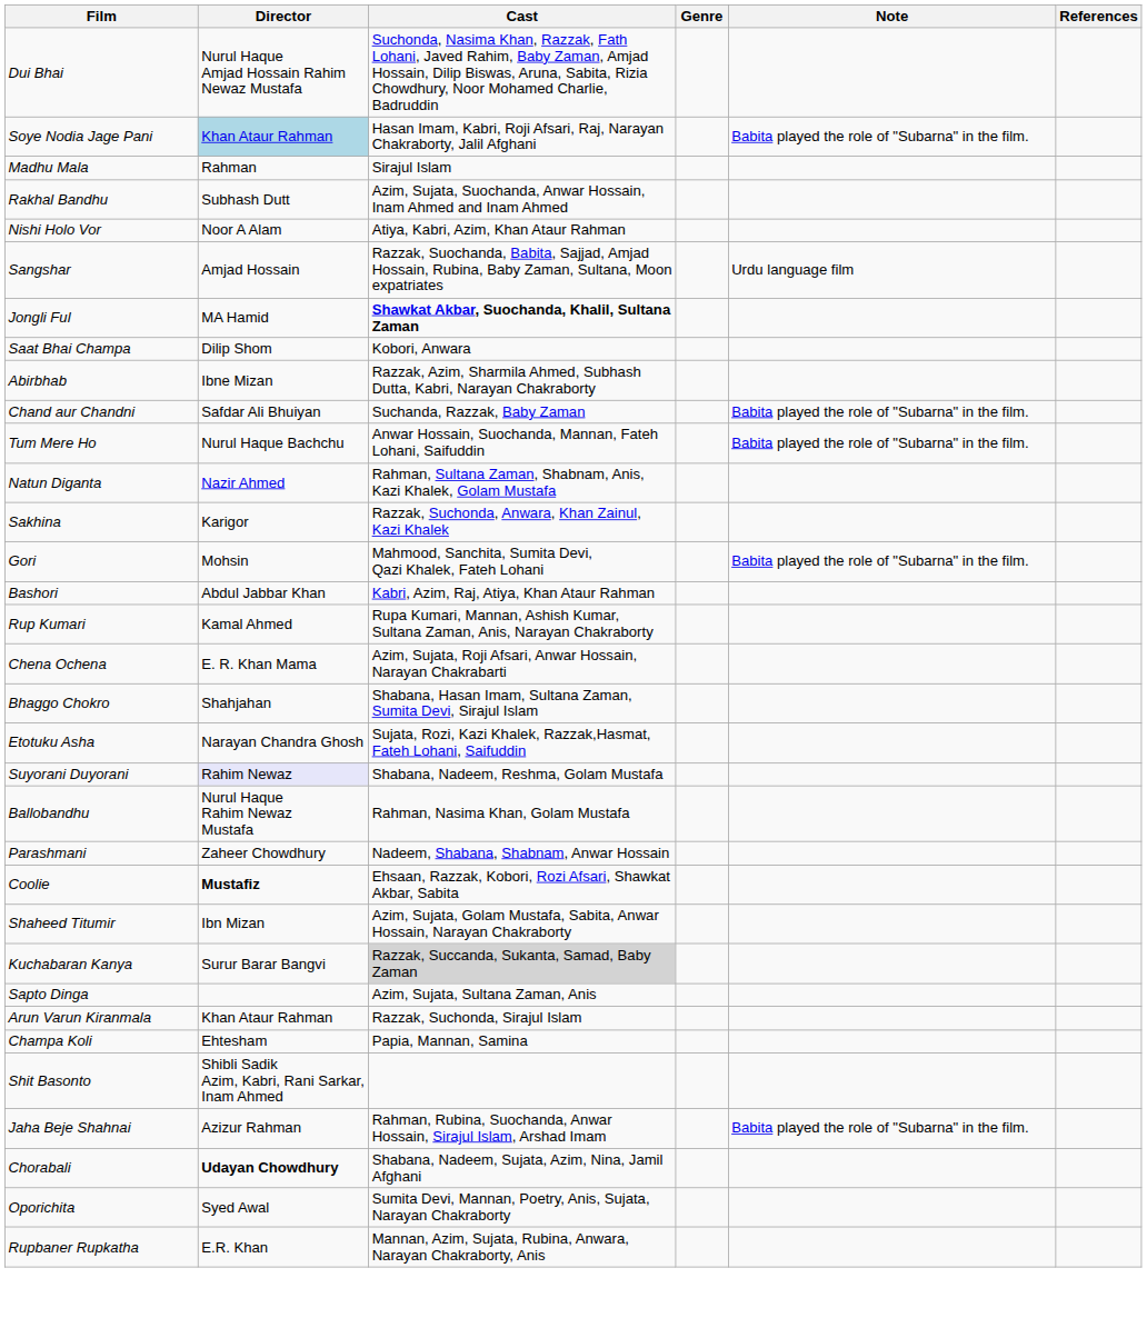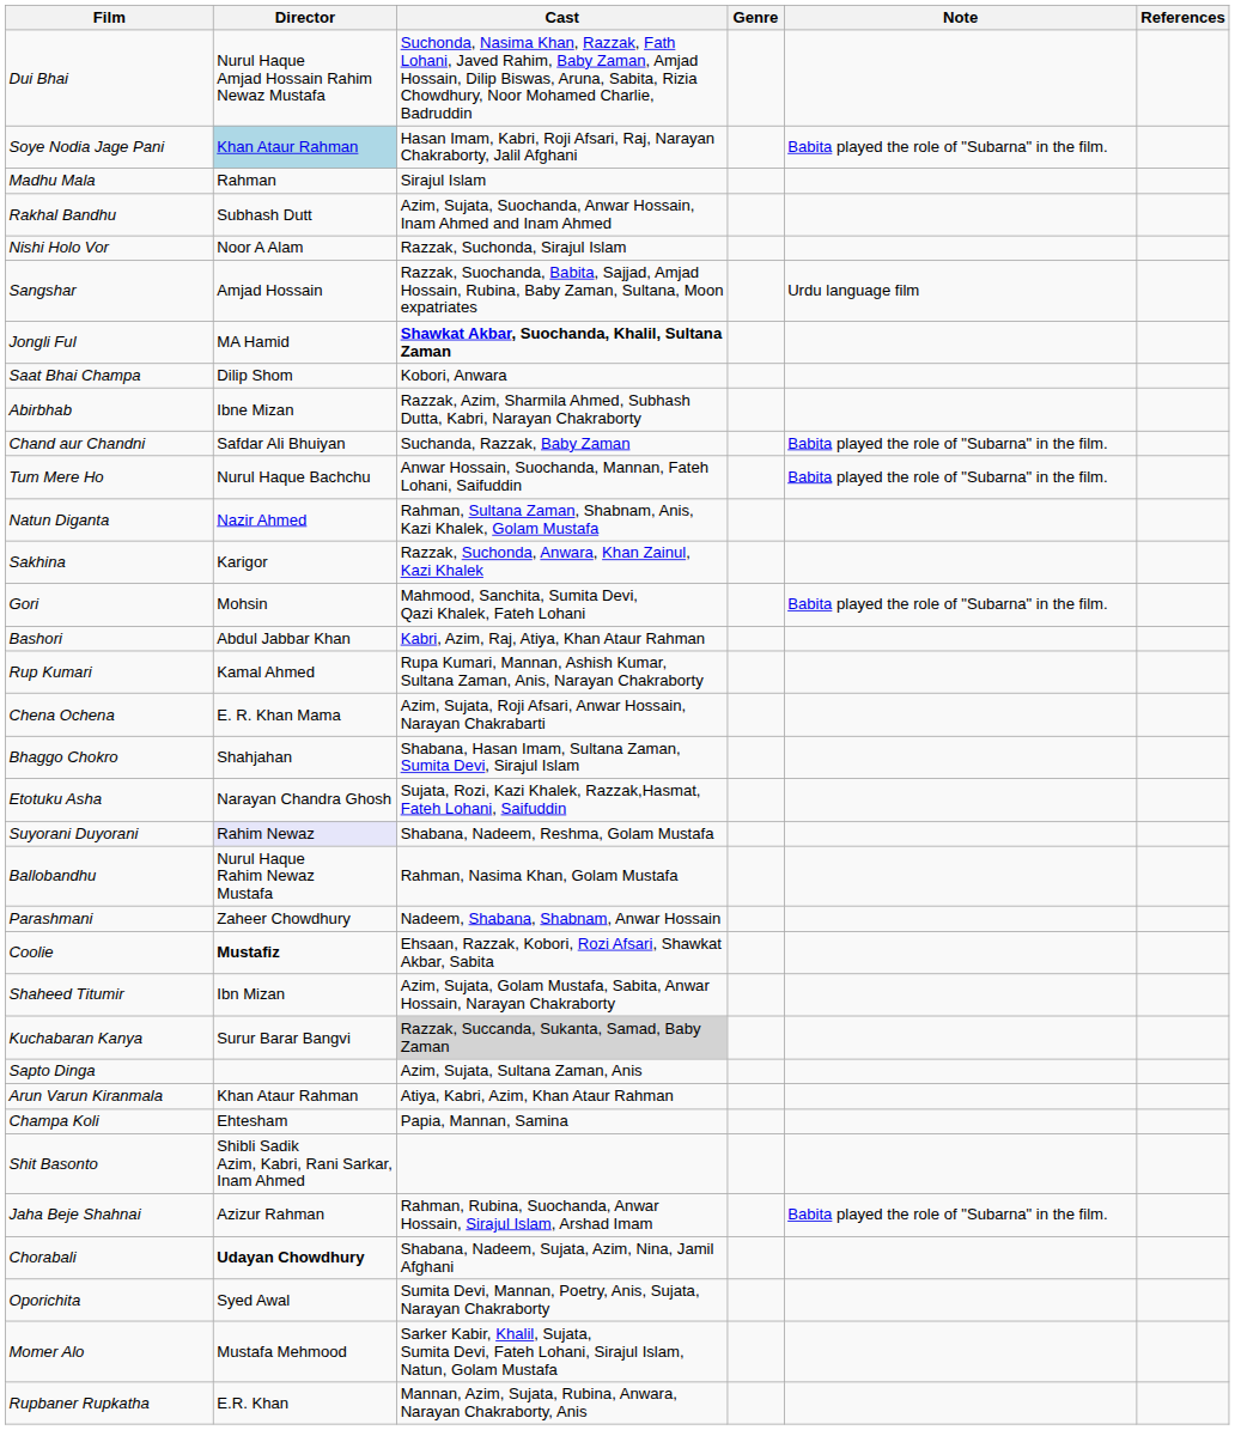Nishi Holo Vor | Cast: Atiya, Kabri, Azim, Khan Ataur Rahman -> Razzak, Suchonda, Sirajul Islam
Arun Varun Kiranmala | Cast: Razzak, Suchonda, Sirajul Islam -> Atiya, Kabri, Azim, Khan Ataur Rahman
+ row: Momer Alo | Mustafa Mehmood | Sarker Kabir, Khalil, Sujata, Sumita Devi, Fateh Lohani, Sirajul Islam, Natun, Golam Mustafa
